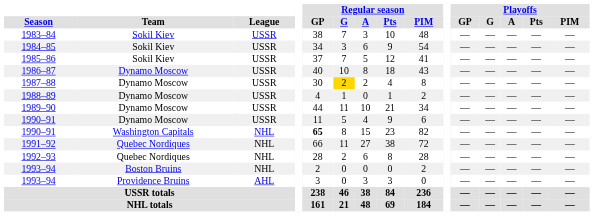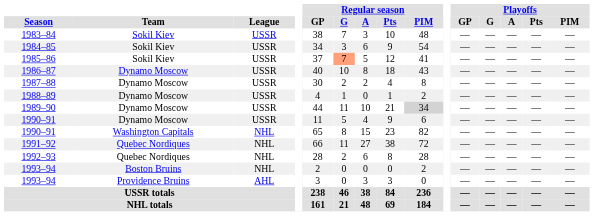1985–86 | Regular season / G: no background -> lightsalmon background
1987–88 | Regular season / G: gold background -> no background
1989–90 | Regular season / PIM: no background -> lightgrey background
1990–91 / Washington Capitals | Regular season / GP: bold -> normal
